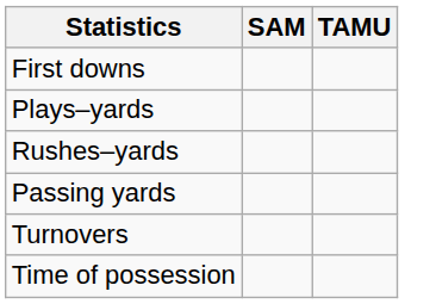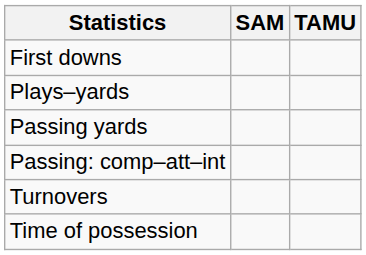- row: Rushes–yards
+ row: Passing: comp–att–int
